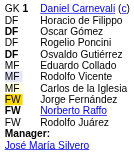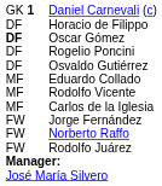Osvaldo Gutiérrez | column 1: bold -> normal
Rodolfo Vicente | column 1: lavender background -> no background
Carlos de la Iglesia | column 1: lightyellow background -> no background
Jorge Fernández | column 1: gold background -> no background
Norberto Raffo | column 1: bold -> normal
